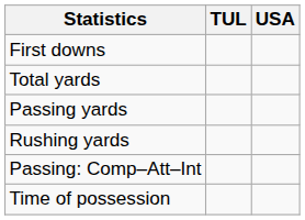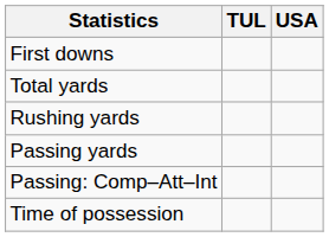rows swapped: Rushing yards <-> Passing yards
